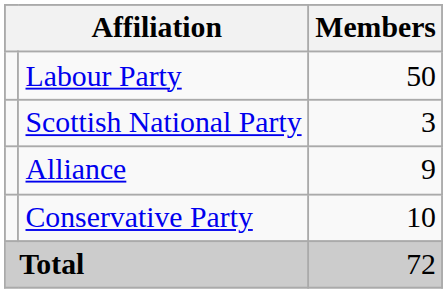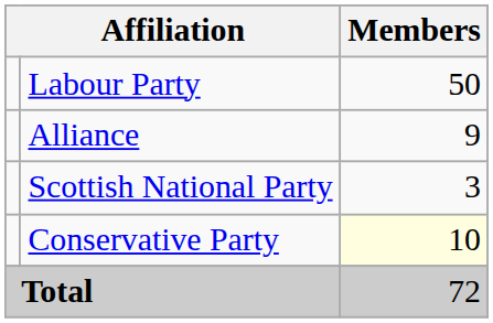rows swapped: Alliance <-> Scottish National Party
Conservative Party | Members: no background -> lightyellow background
